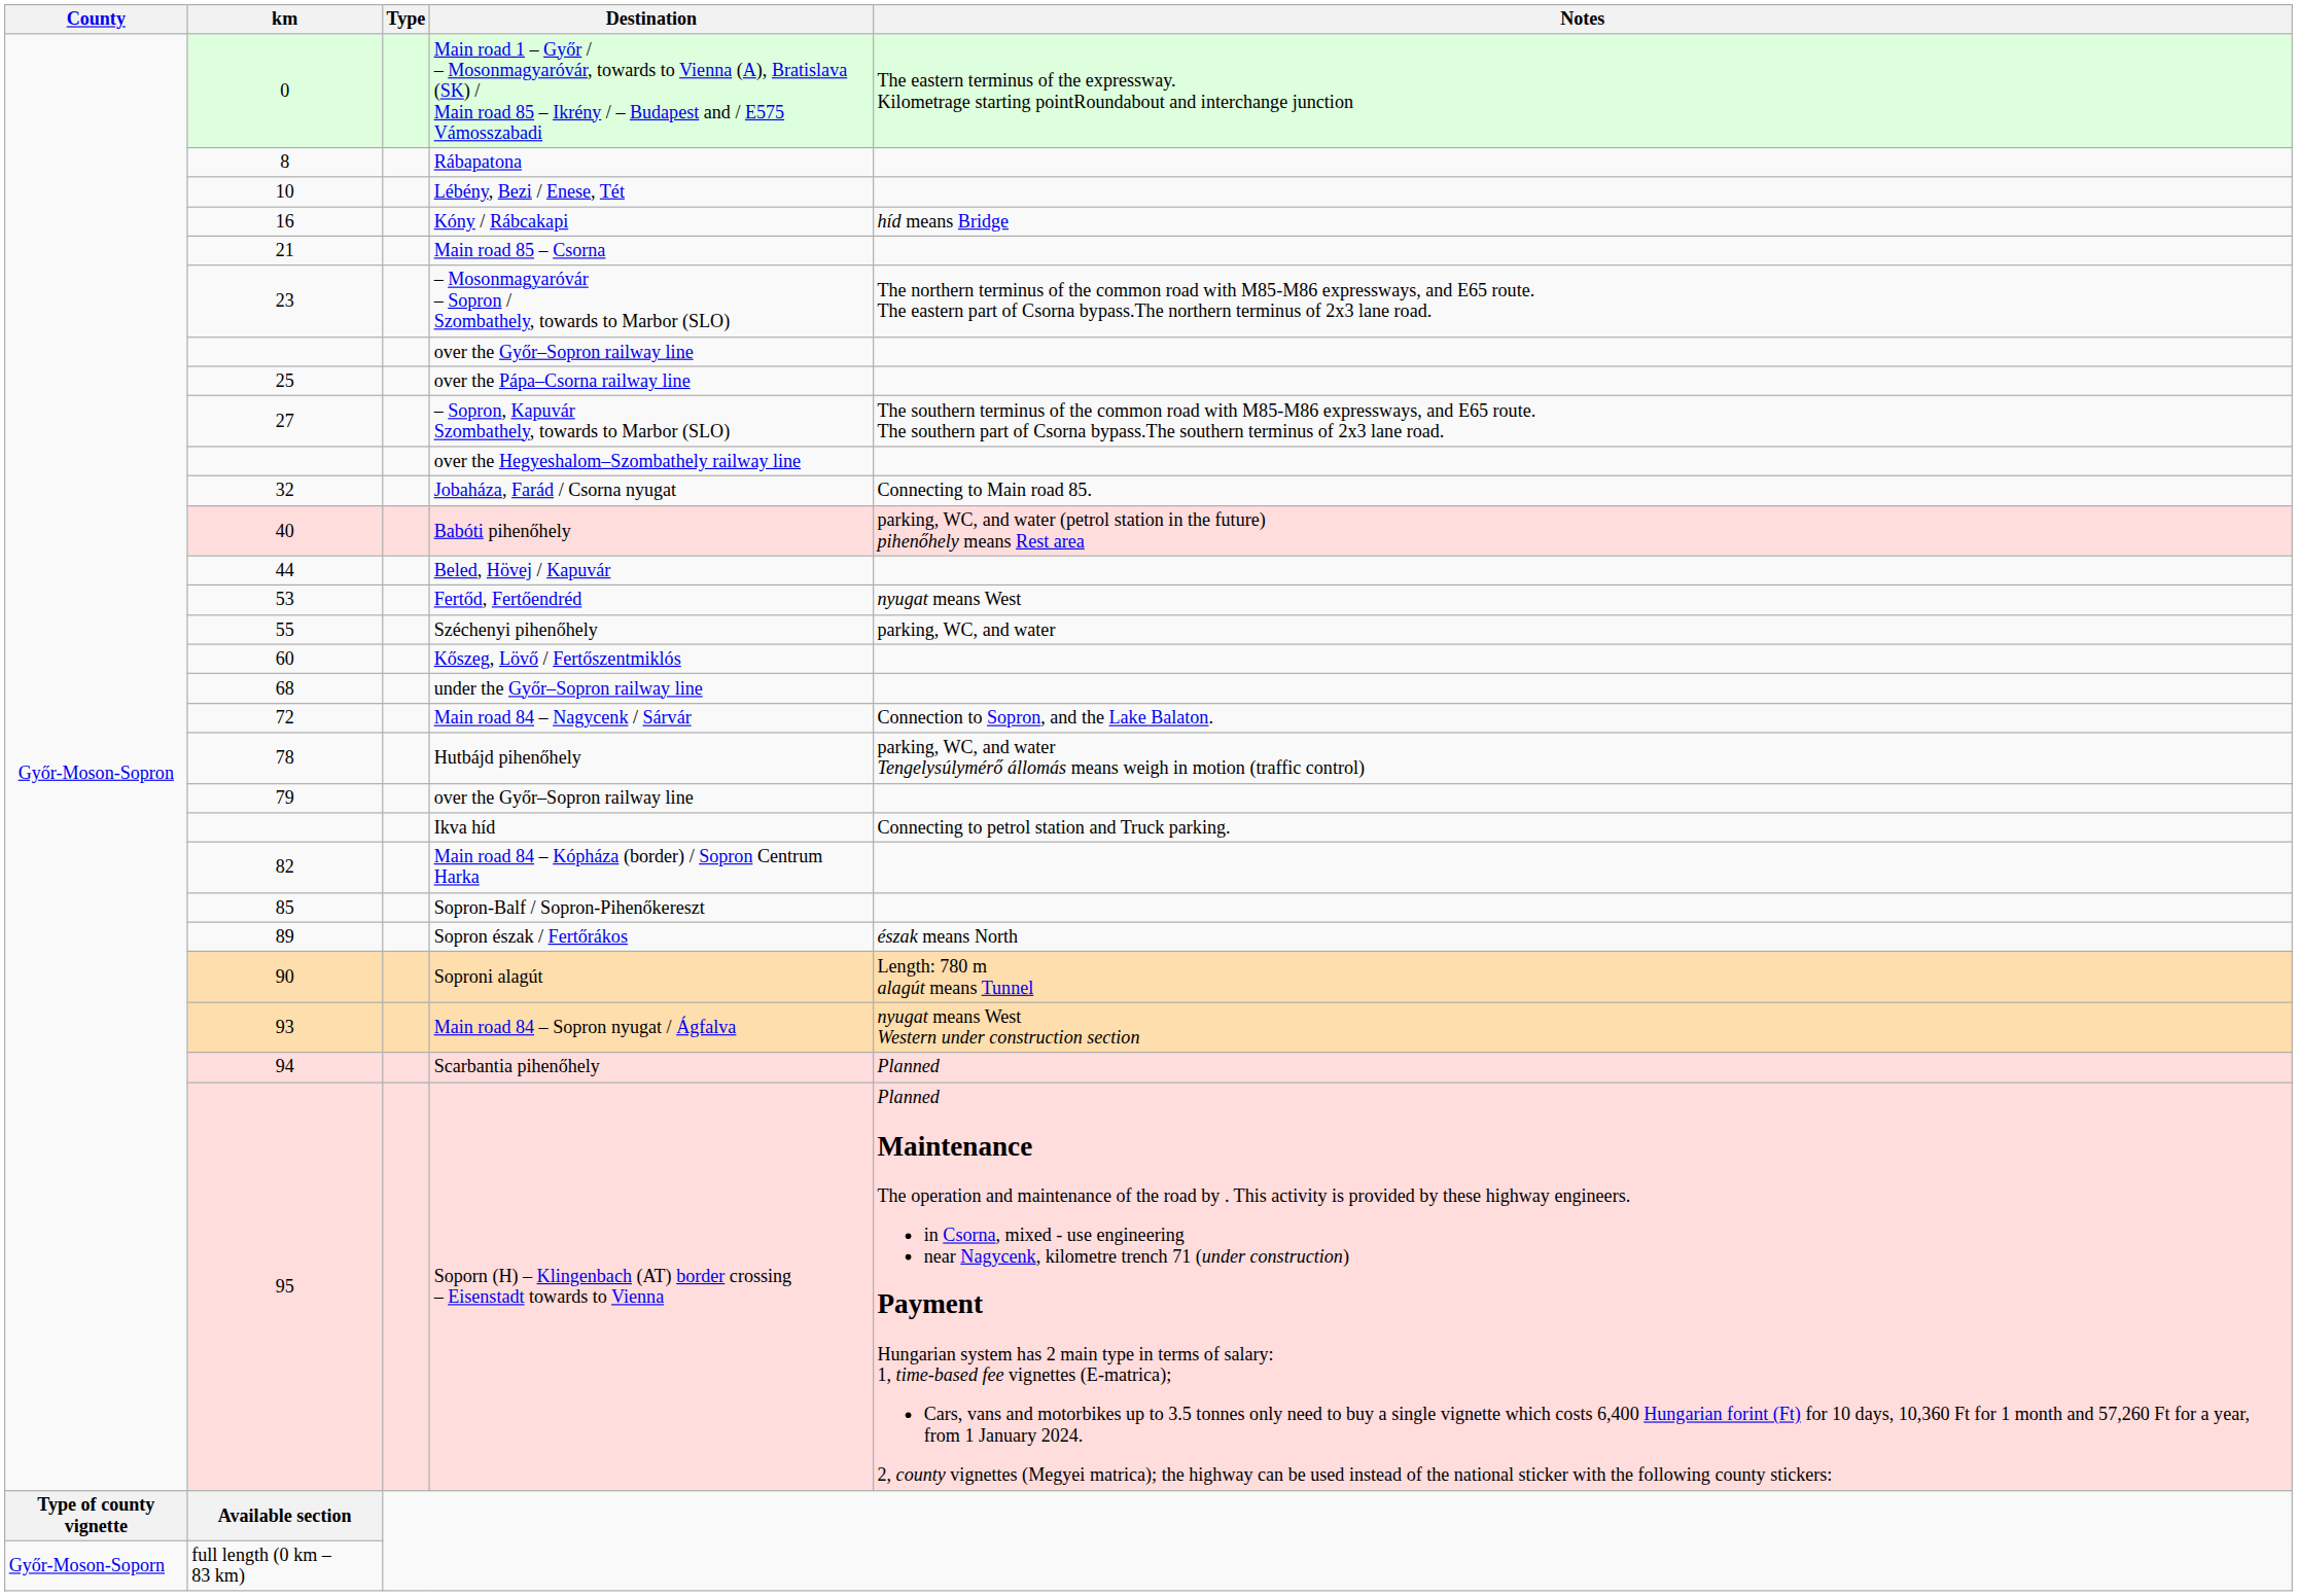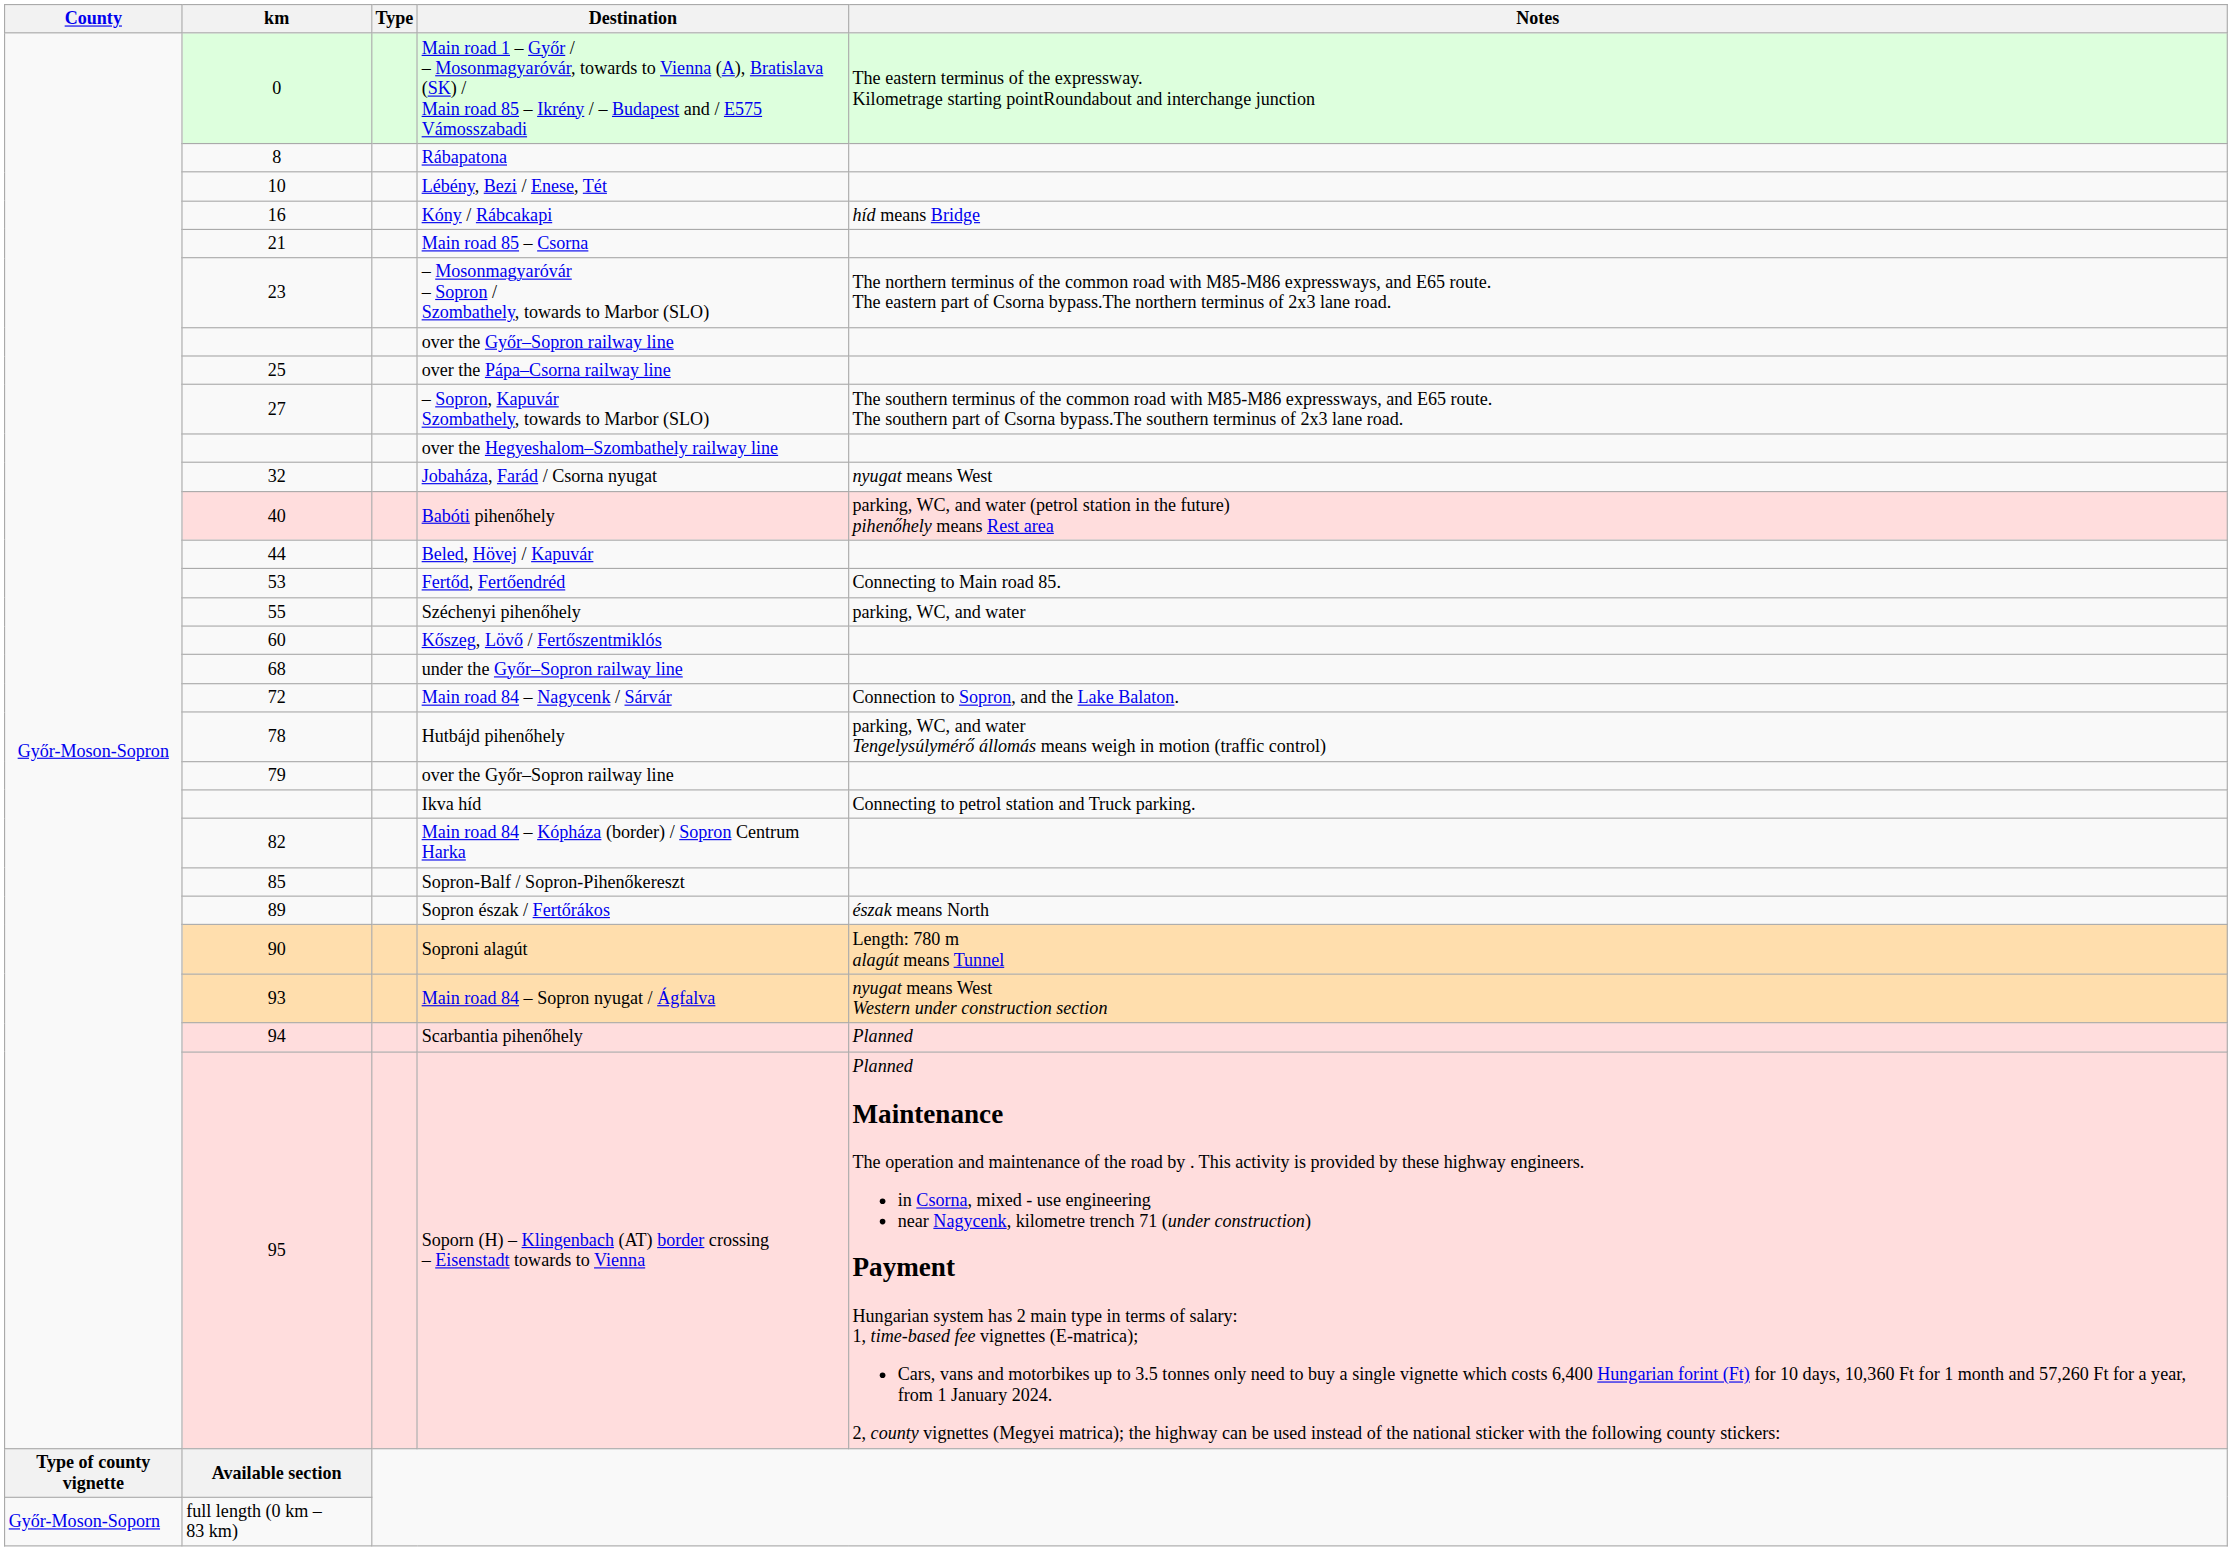Jobaháza, Farád / Csorna nyugat | Notes: Connecting to Main road 85. -> nyugat means West
Fertőd, Fertőendréd | Notes: nyugat means West -> Connecting to Main road 85.
